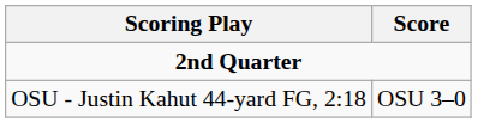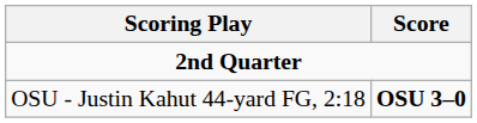OSU - Justin Kahut 44-yard FG, 2:18 | Score: normal -> bold
